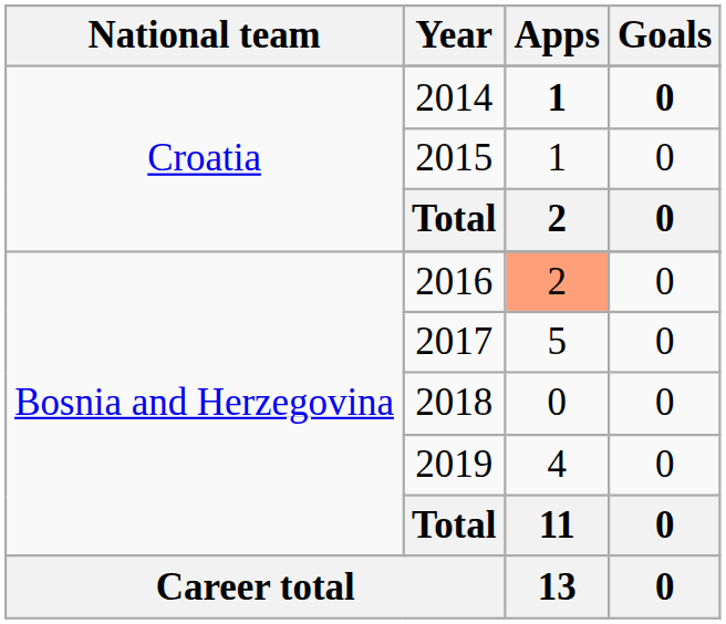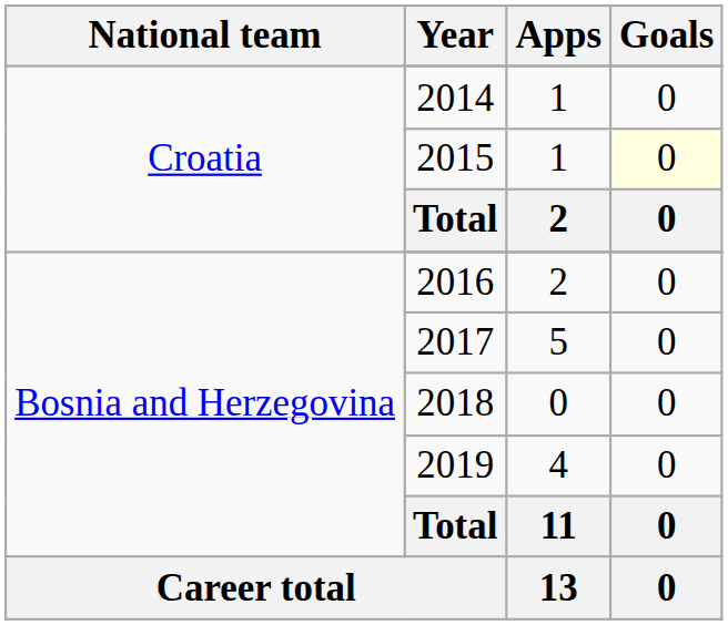2014 | Apps: bold -> normal
2014 | Goals: bold -> normal
2015 | Goals: no background -> lightyellow background
2016 | Apps: lightsalmon background -> no background
